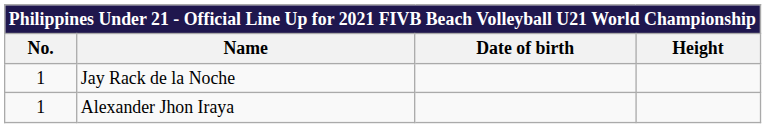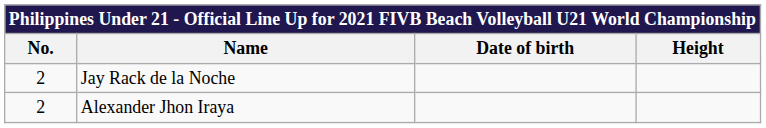Jay Rack de la Noche | No.: 1 -> 2
Alexander Jhon Iraya | No.: 1 -> 2
